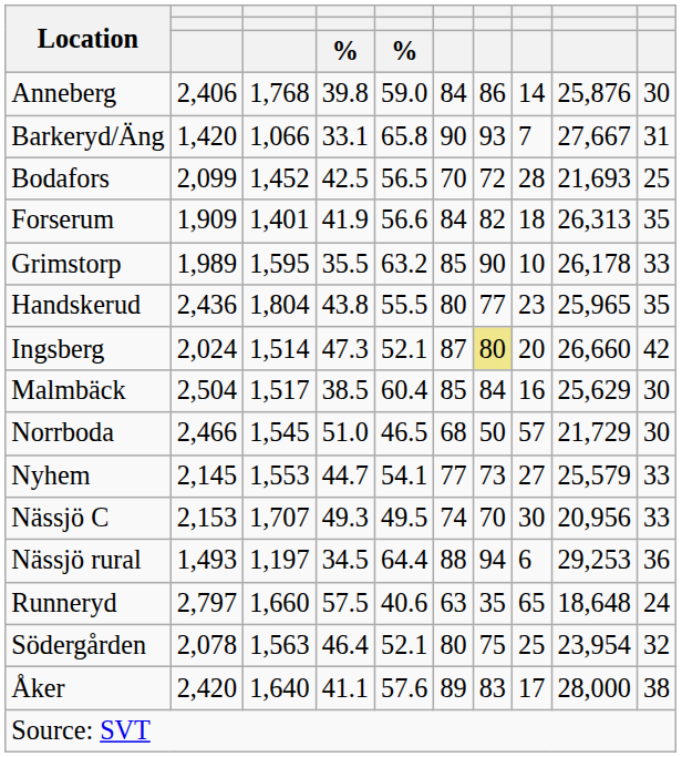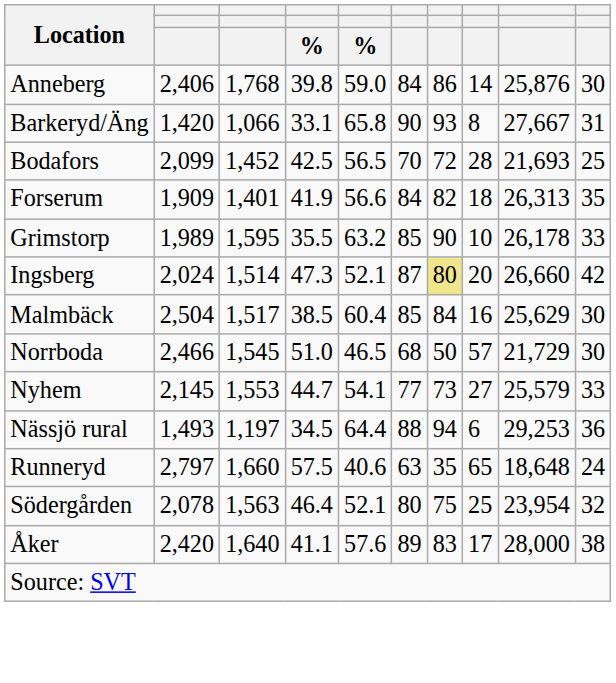Barkeryd/Äng | column 8: 7 -> 8
- row: Handskerud | 2,436 | 1,804 | 43.8 | 55.5 | 80 | 77 | 23 | 25,965 | 35
- row: Nässjö C | 2,153 | 1,707 | 49.3 | 49.5 | 74 | 70 | 30 | 20,956 | 33
